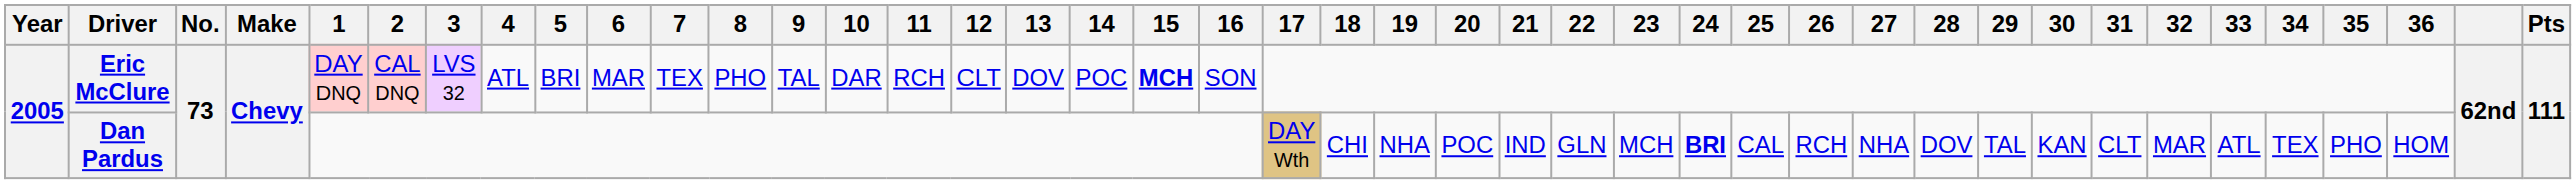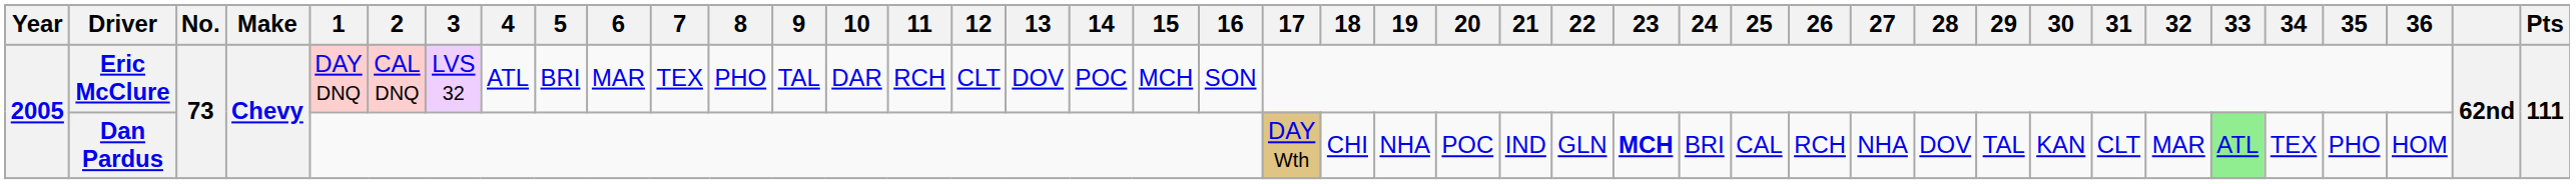Eric McClure | 15: bold -> normal
Dan Pardus | 23: normal -> bold
Dan Pardus | 24: bold -> normal
Dan Pardus | 33: no background -> lightgreen background
